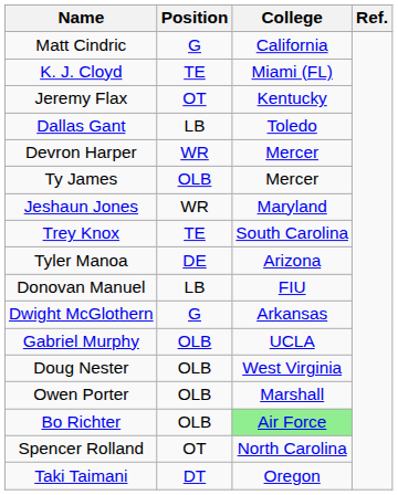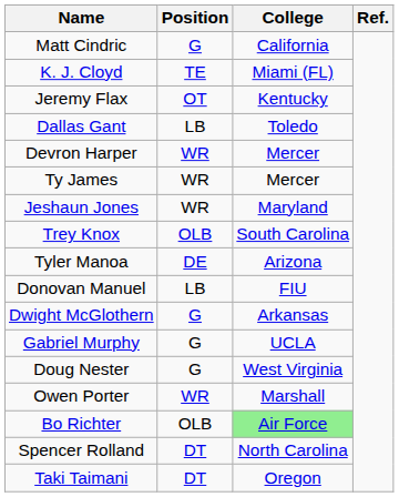Ty James | Position: OLB -> WR
Trey Knox | Position: TE -> OLB
Gabriel Murphy | Position: OLB -> G
Doug Nester | Position: OLB -> G
Owen Porter | Position: OLB -> WR
Spencer Rolland | Position: OT -> DT
